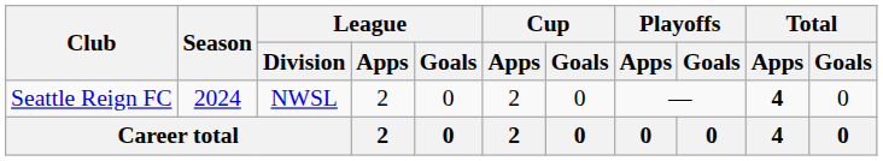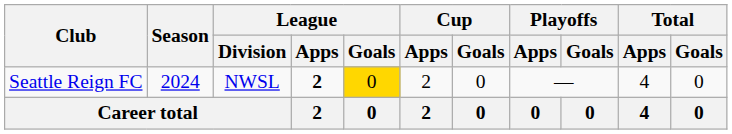Seattle Reign FC | League / Apps: normal -> bold
Seattle Reign FC | League / Goals: no background -> gold background
Seattle Reign FC | Total / Apps: bold -> normal
